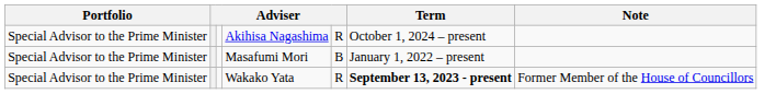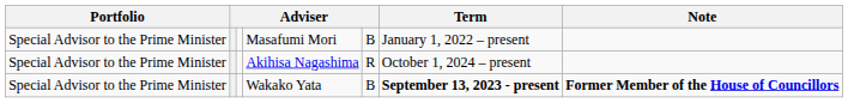rows swapped: Akihisa Nagashima <-> Masafumi Mori
Wakako Yata | column 5: R -> B
Wakako Yata | Note: normal -> bold
